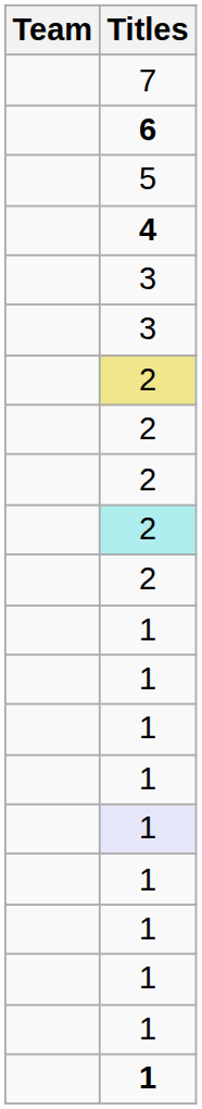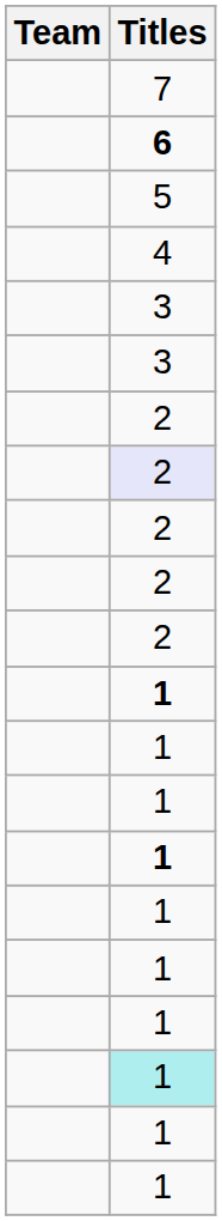row 5 | Titles: bold -> normal
row 8 | Titles: khaki background -> no background
row 9 | Titles: no background -> lavender background
row 11 | Titles: paleturquoise background -> no background
row 13 | Titles: normal -> bold
row 16 | Titles: normal -> bold
row 17 | Titles: lavender background -> no background
row 20 | Titles: no background -> paleturquoise background
row 22 | Titles: bold -> normal
